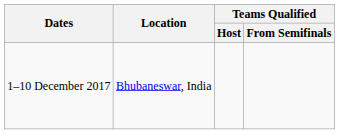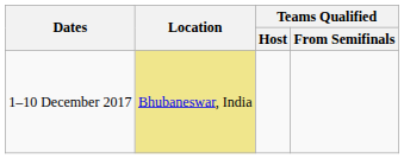1–10 December 2017 | Location: no background -> khaki background
